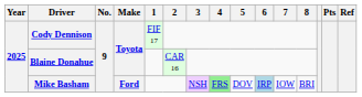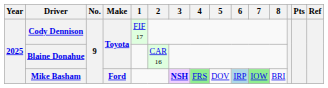Mike Basham | 3: normal -> bold
Mike Basham | 7: no background -> lightgreen background
